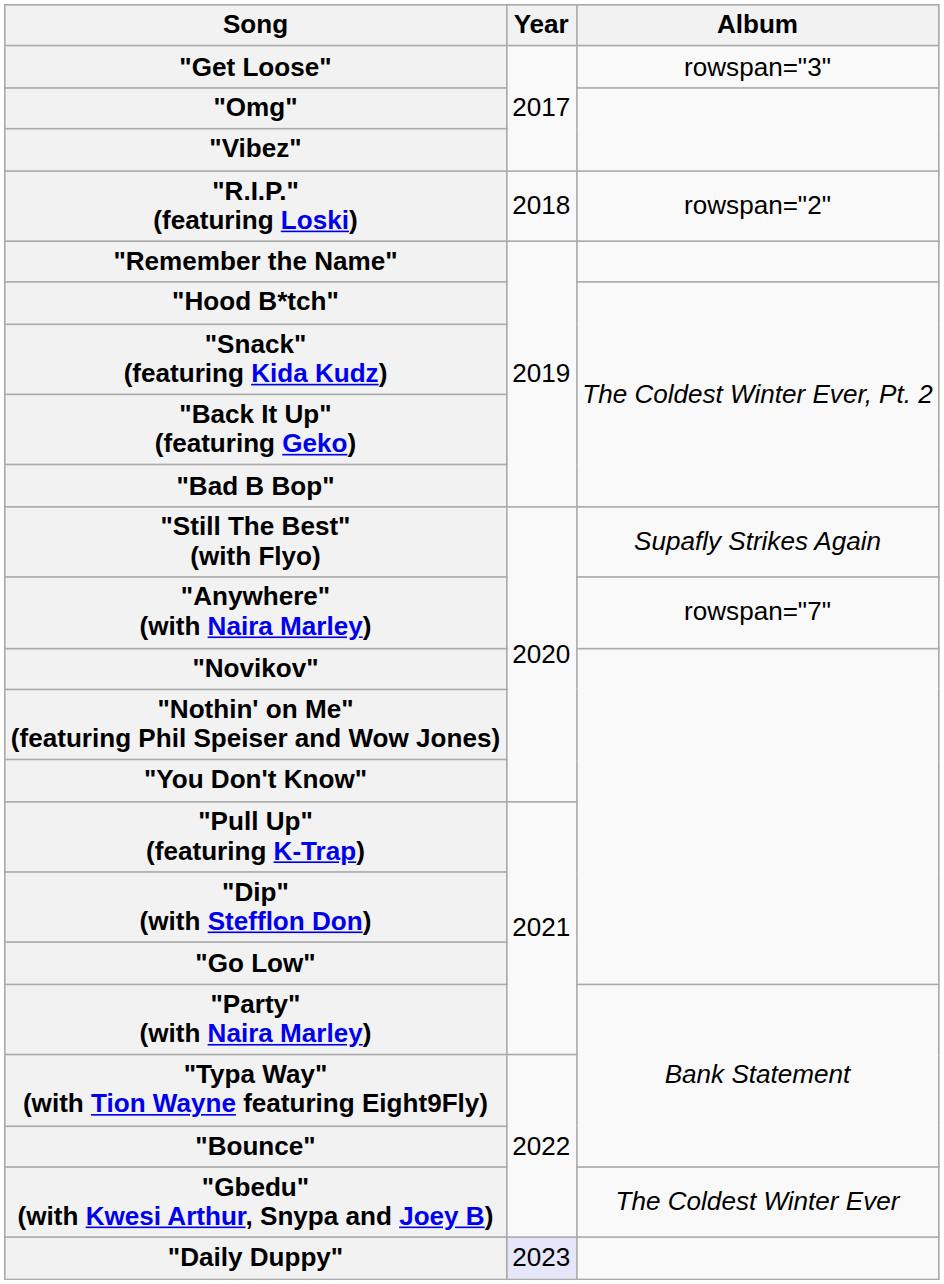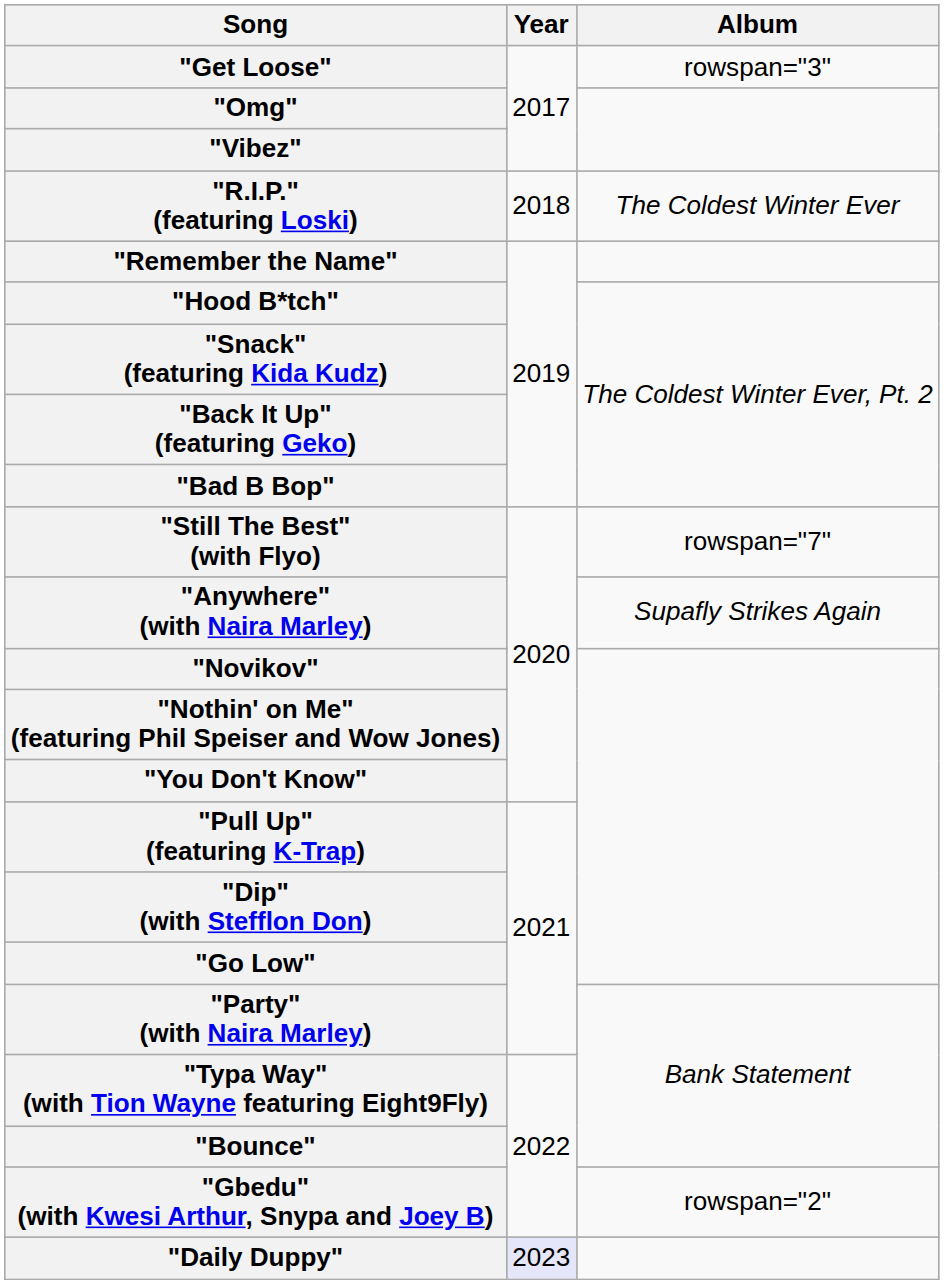"R.I.P." (featuring Loski) | Album: rowspan="2" -> The Coldest Winter Ever
"Still The Best" (with Flyo) | Album: Supafly Strikes Again -> rowspan="7"
"Anywhere" (with Naira Marley) | Album: rowspan="7" -> Supafly Strikes Again
"Gbedu" (with Kwesi Arthur, Snypa and Joey B) | Album: The Coldest Winter Ever -> rowspan="2"
